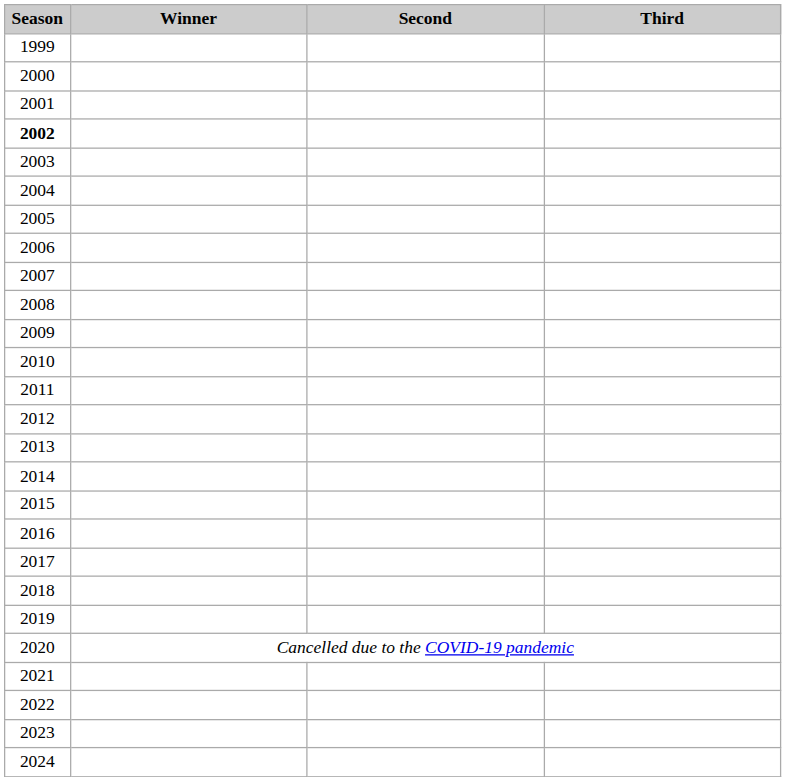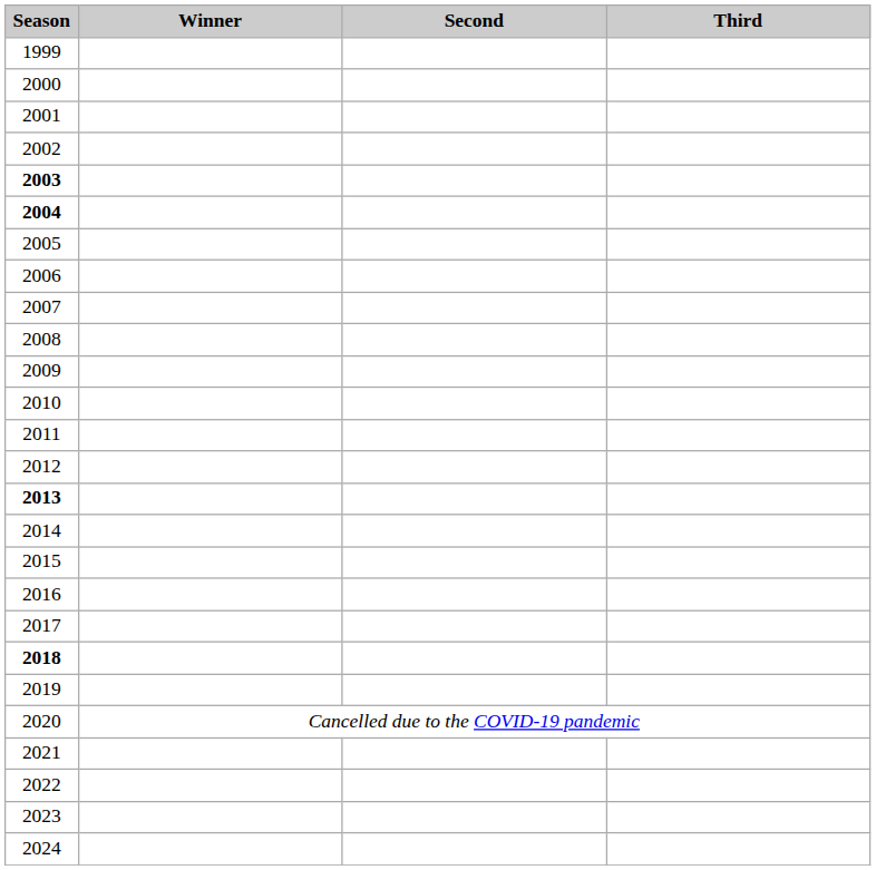2002 | Season: bold -> normal
2003 | Season: normal -> bold
2004 | Season: normal -> bold
2013 | Season: normal -> bold
2018 | Season: normal -> bold
